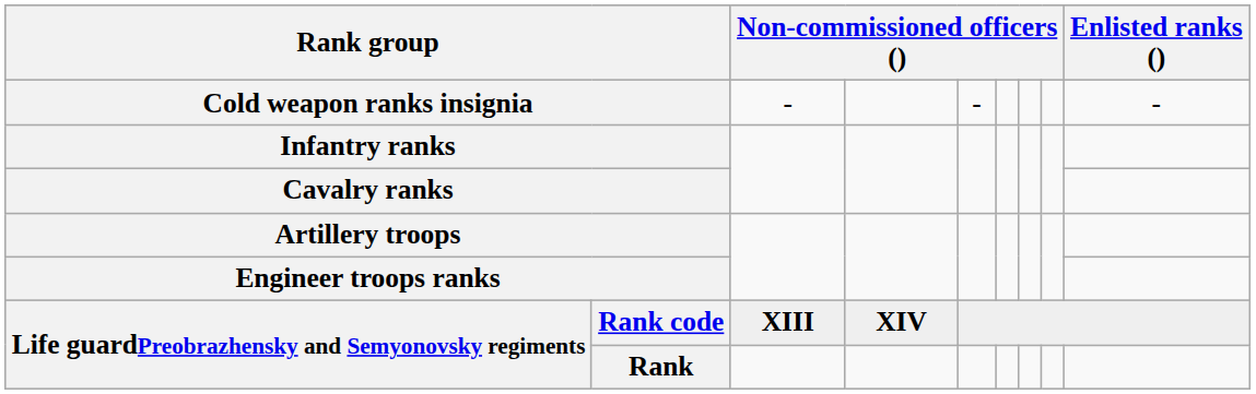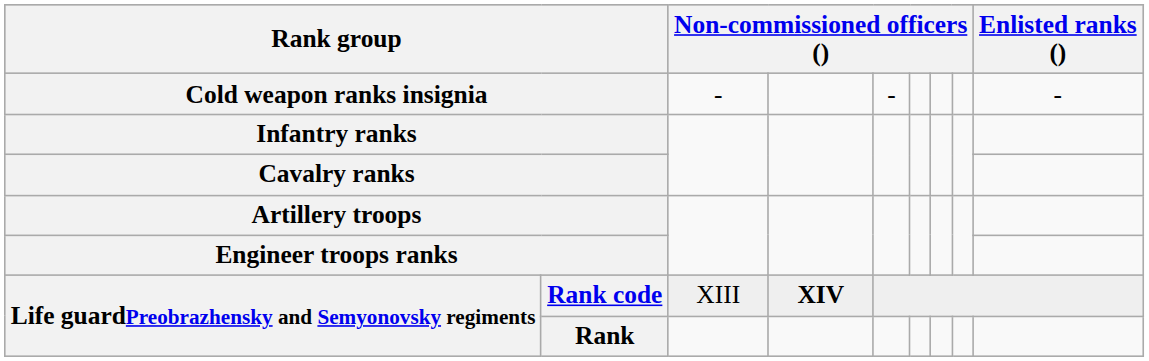Rank code | column 3: bold -> normal
